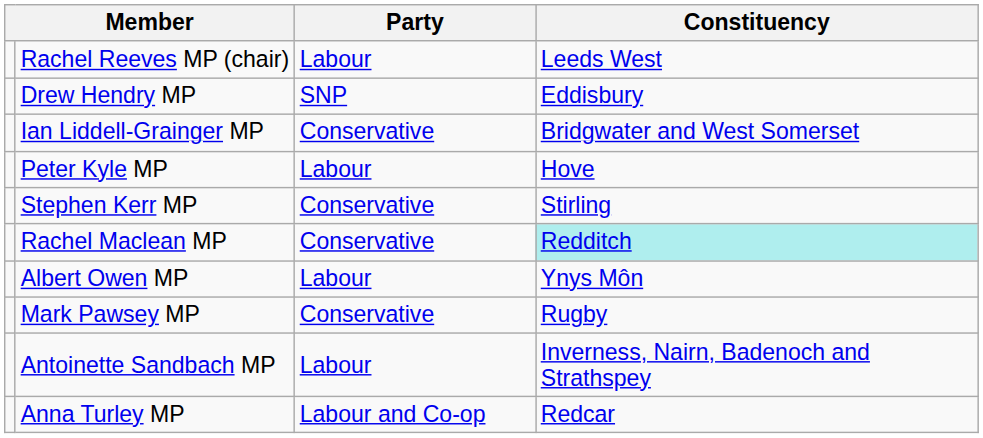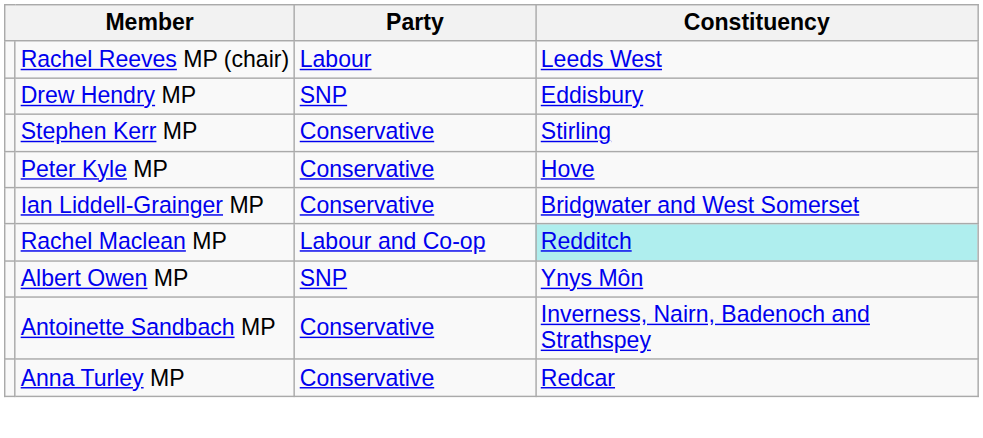rows swapped: Stephen Kerr MP <-> Ian Liddell-Grainger MP
Peter Kyle MP | Party: Labour -> Conservative
Rachel Maclean MP | Party: Conservative -> Labour and Co-op
Albert Owen MP | Party: Labour -> SNP
- row: Mark Pawsey MP | Conservative | Rugby
Antoinette Sandbach MP | Party: Labour -> Conservative
Anna Turley MP | Party: Labour and Co-op -> Conservative
